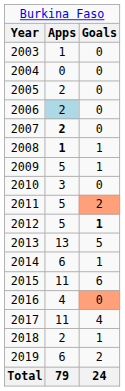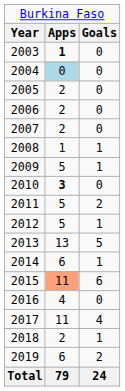2003 | column 2: normal -> bold
2004 | column 2: no background -> lightblue background
2006 | column 2: lightblue background -> no background
2007 | column 2: bold -> normal
2008 | column 2: bold -> normal
2010 | column 2: normal -> bold
2011 | column 3: lightsalmon background -> no background
2012 | column 3: bold -> normal
2015 | column 2: no background -> lightsalmon background
2016 | column 3: lightsalmon background -> no background
